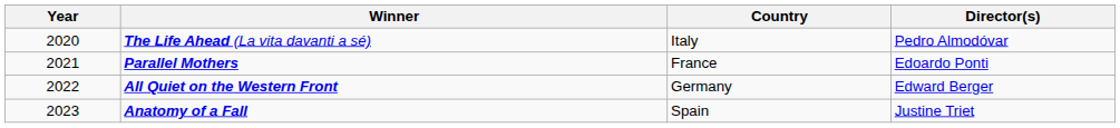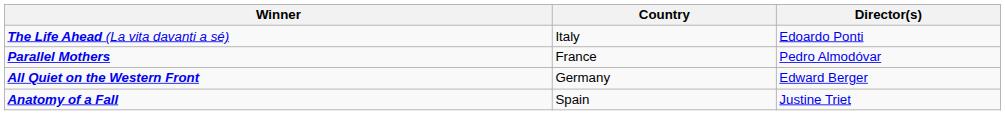- column: Year | 2020 | 2021 | 2022 | 2023
The Life Ahead (La vita davanti a sé) | Director(s): Pedro Almodóvar -> Edoardo Ponti
Parallel Mothers | Director(s): Edoardo Ponti -> Pedro Almodóvar
